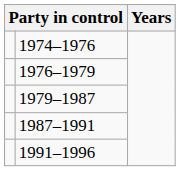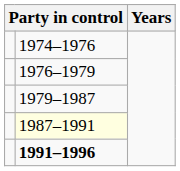1987–1991 | column 2: no background -> lightyellow background
1991–1996 | column 2: normal -> bold
